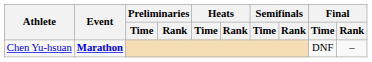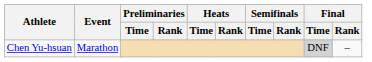Chen Yu-hsuan | Event: bold -> normal
Chen Yu-hsuan | Final / Time: no background -> lightgrey background
